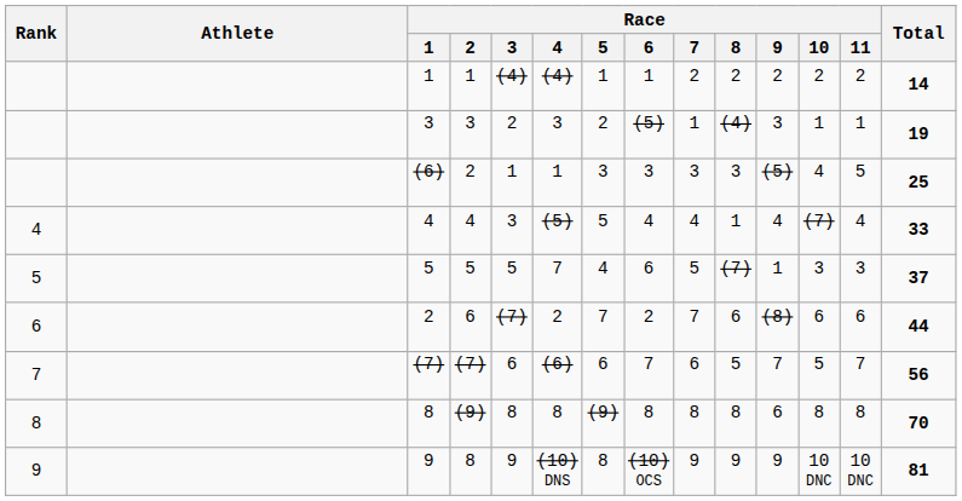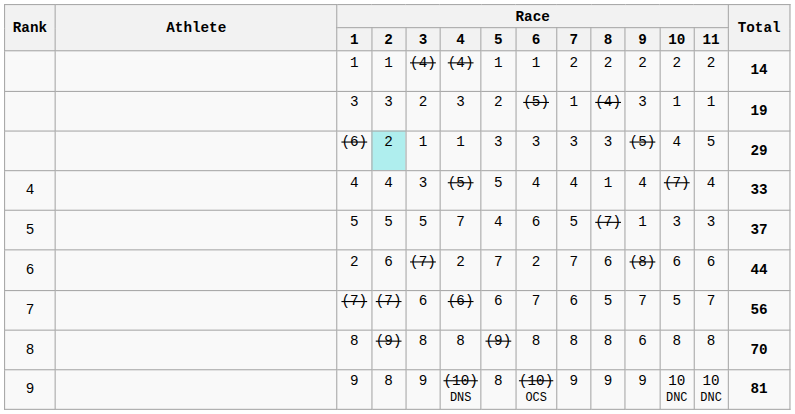row 5 | Race / 2: no background -> paleturquoise background
row 5 | Total: 25 -> 29
